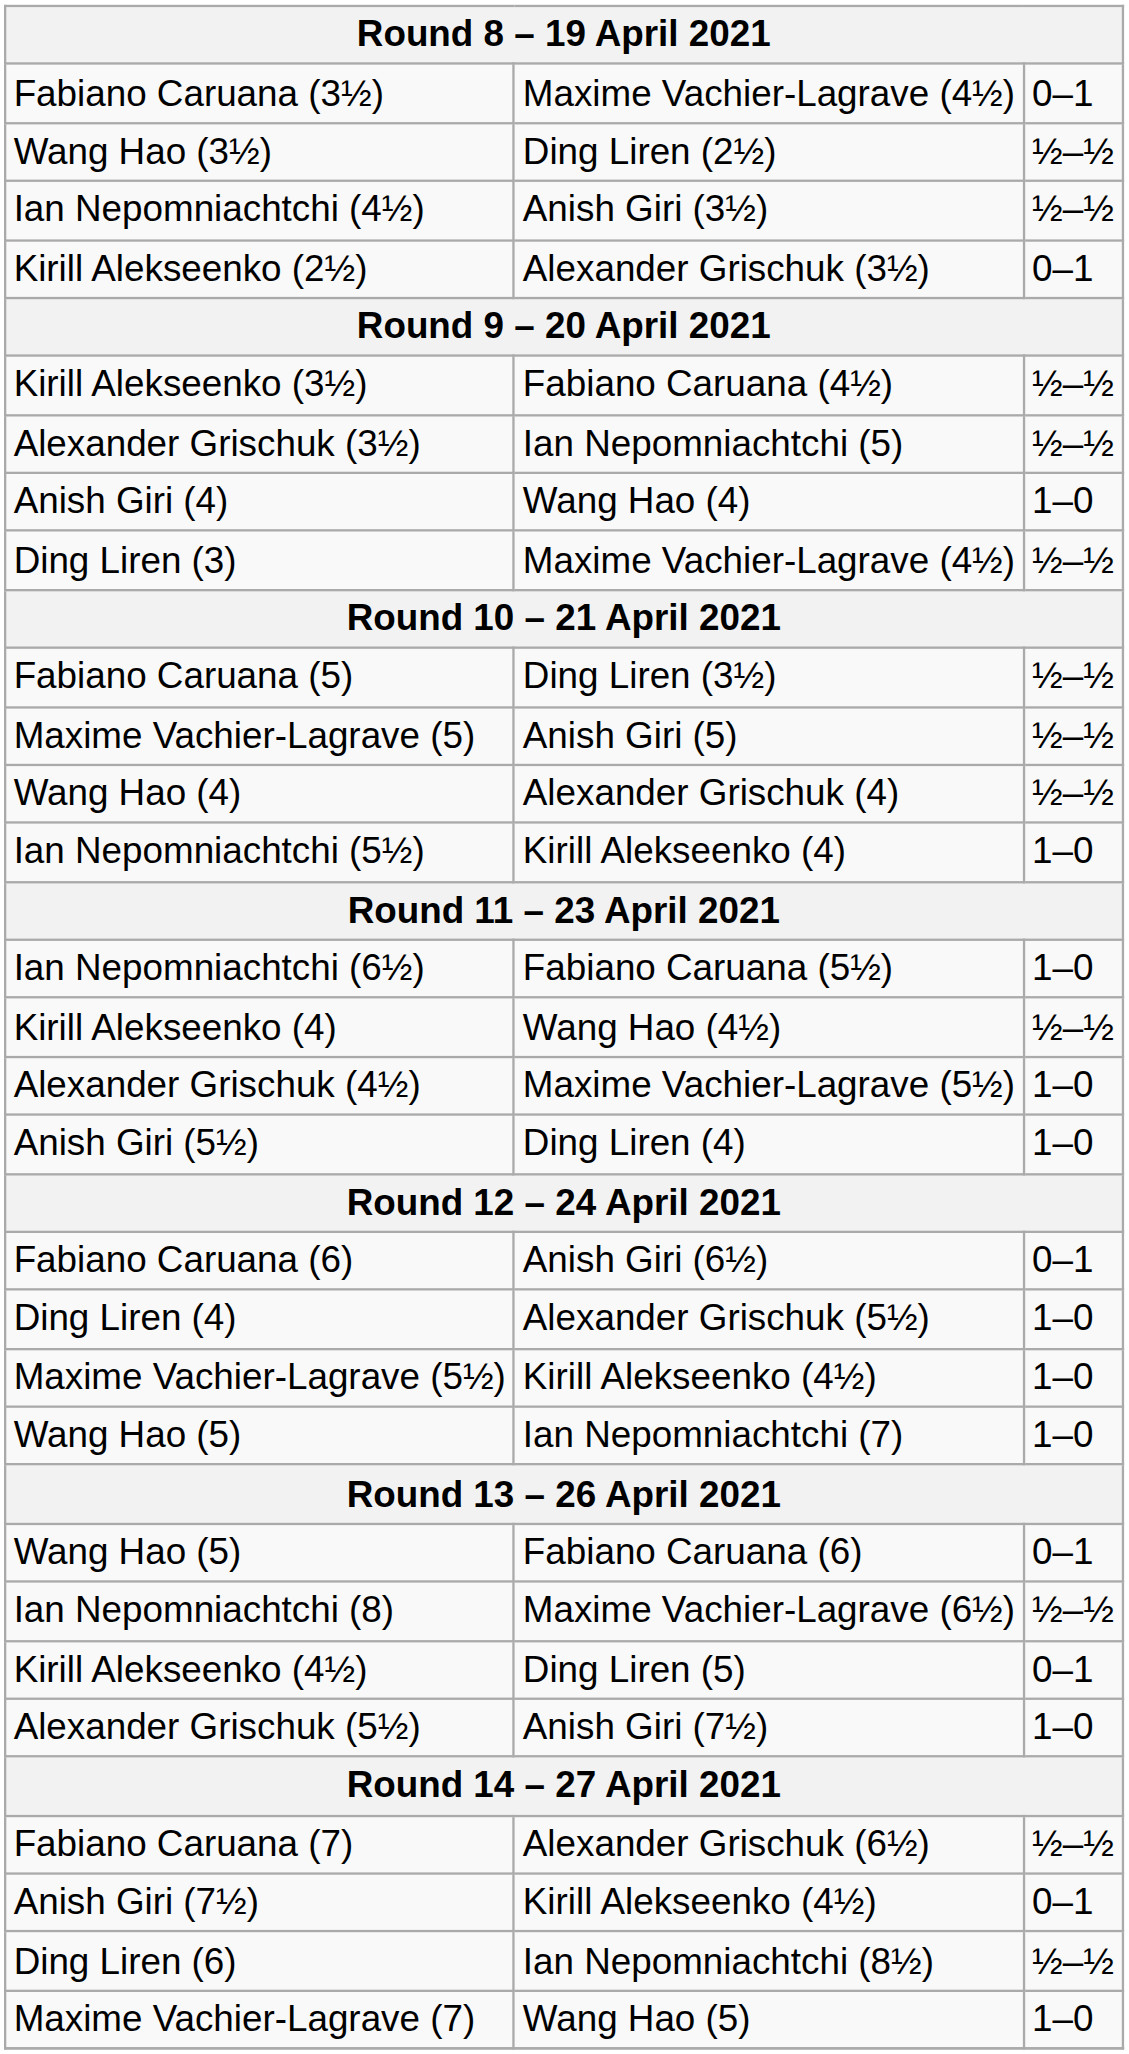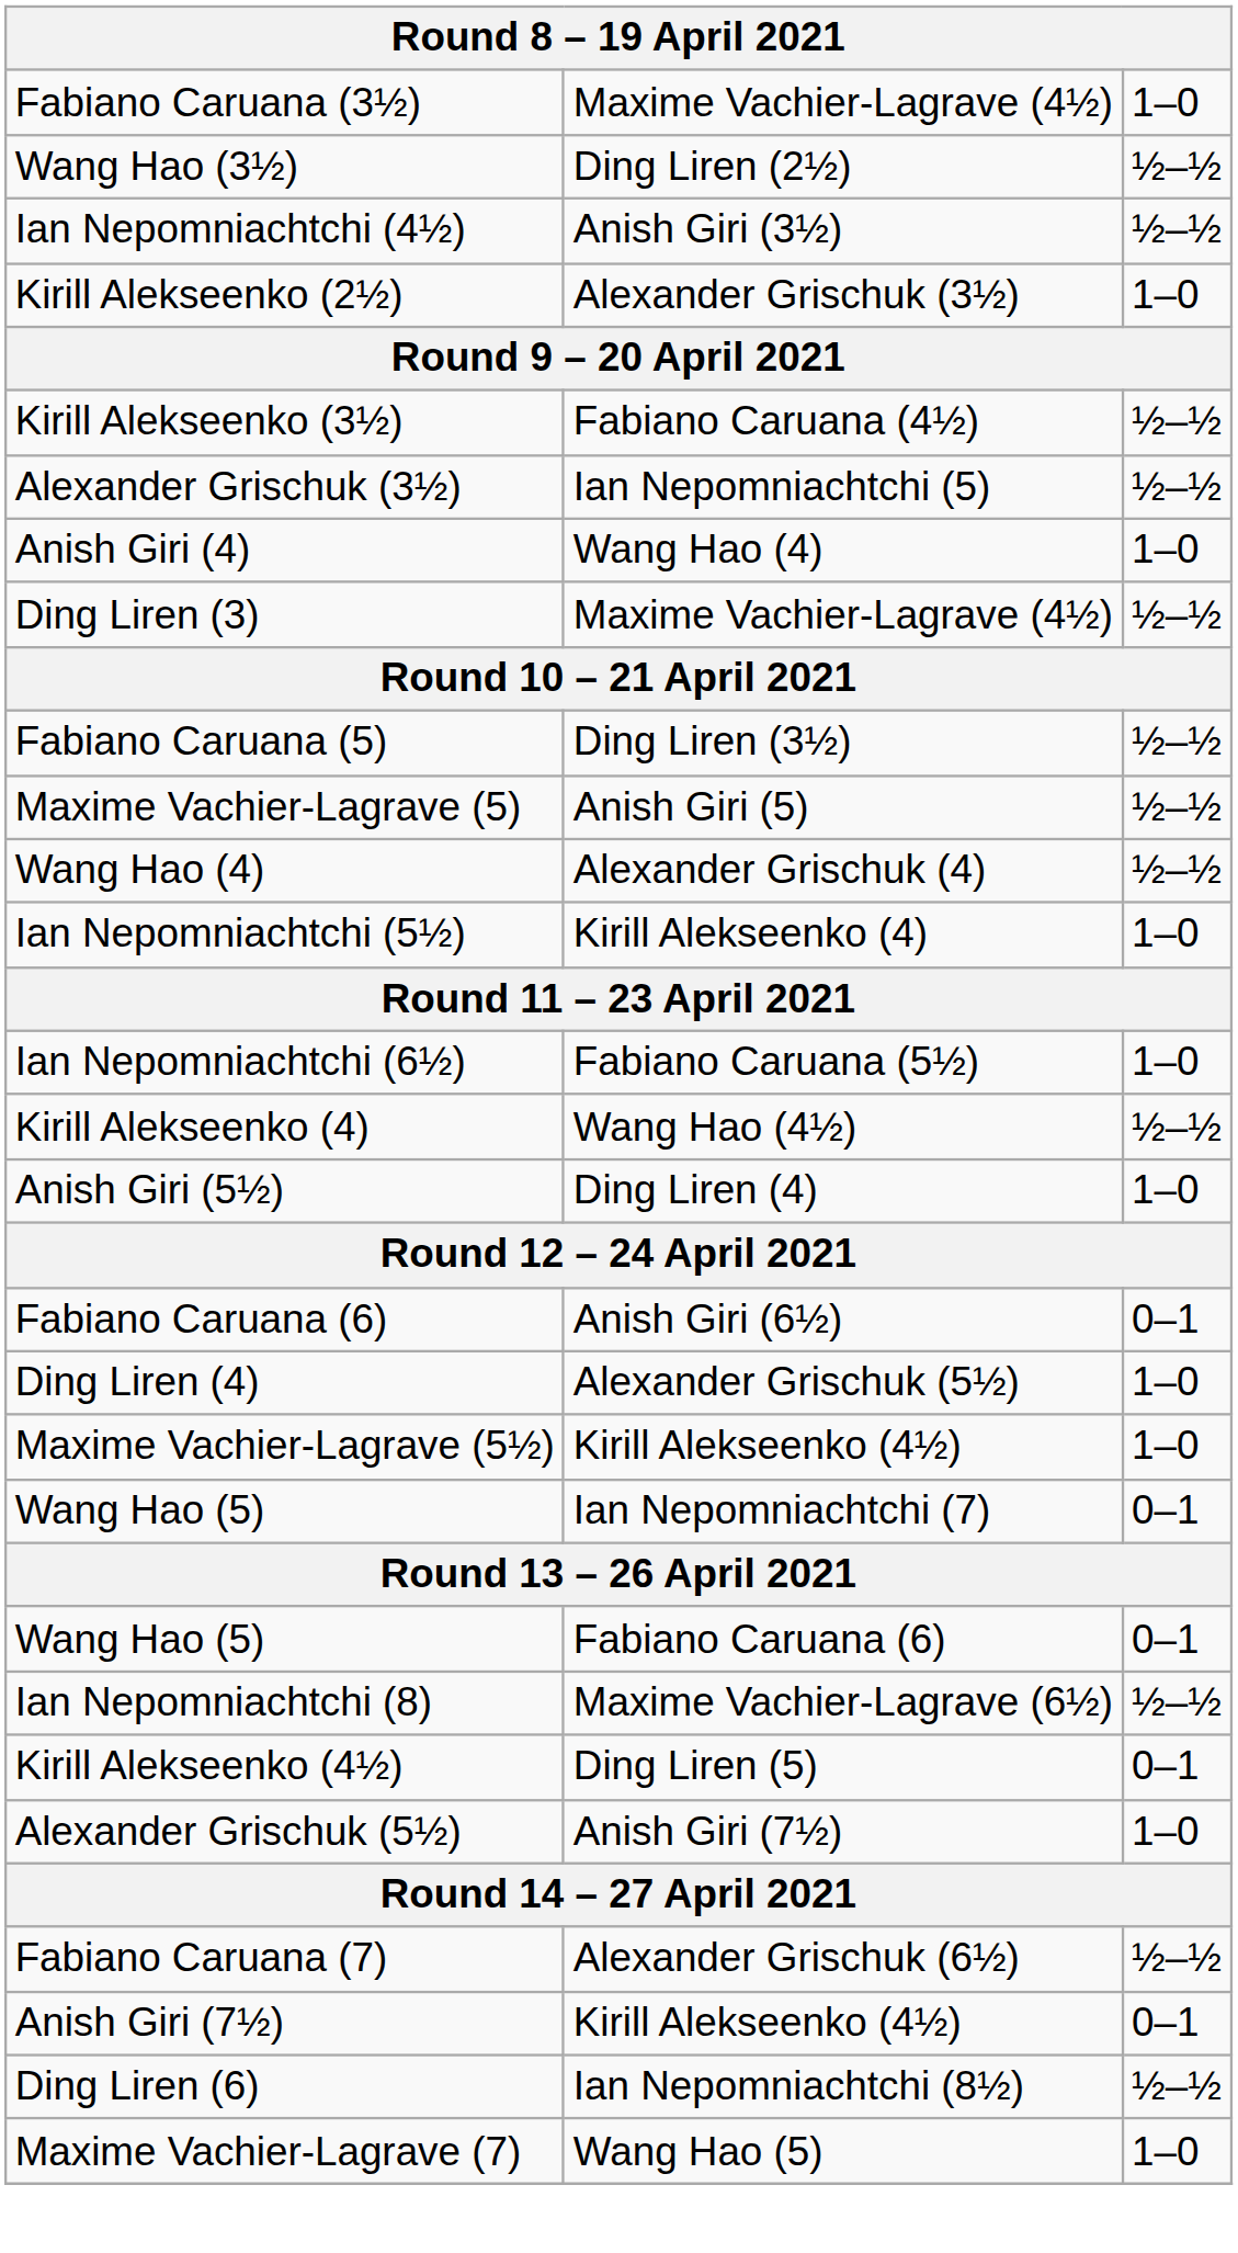Fabiano Caruana (3½) | column 3: 0–1 -> 1–0
Kirill Alekseenko (2½) | column 3: 0–1 -> 1–0
- row: Alexander Grischuk (4½) | Maxime Vachier-Lagrave (5½) | 1–0
Wang Hao (5) / Ian Nepomniachtchi (7) | column 3: 1–0 -> 0–1
